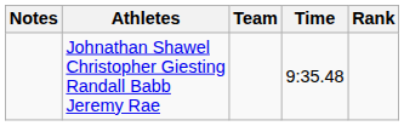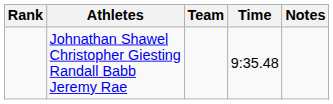columns swapped: Rank <-> Notes
